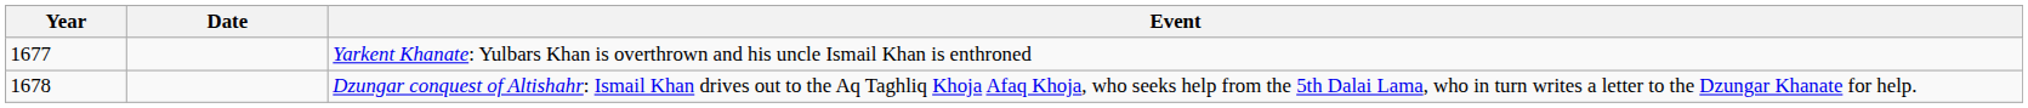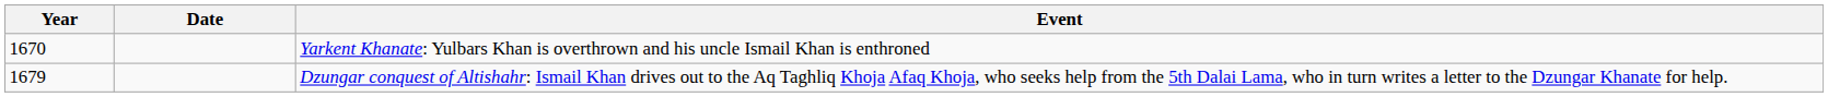row 2 | Year: 1677 -> 1670
row 3 | Year: 1678 -> 1679
